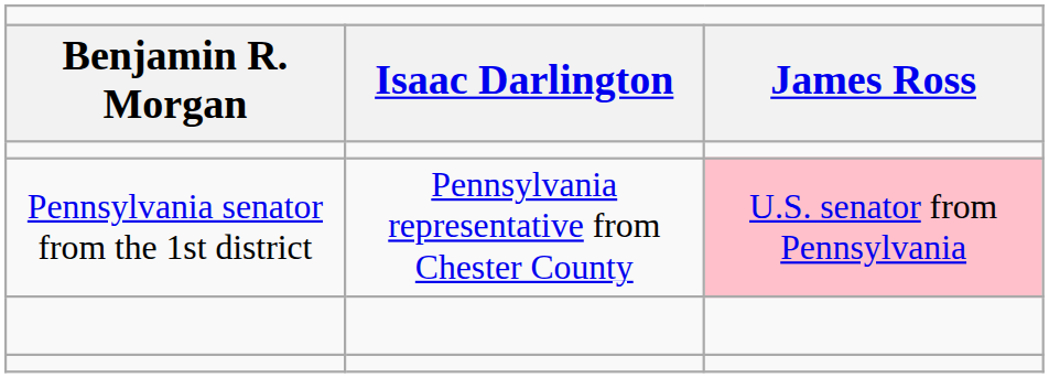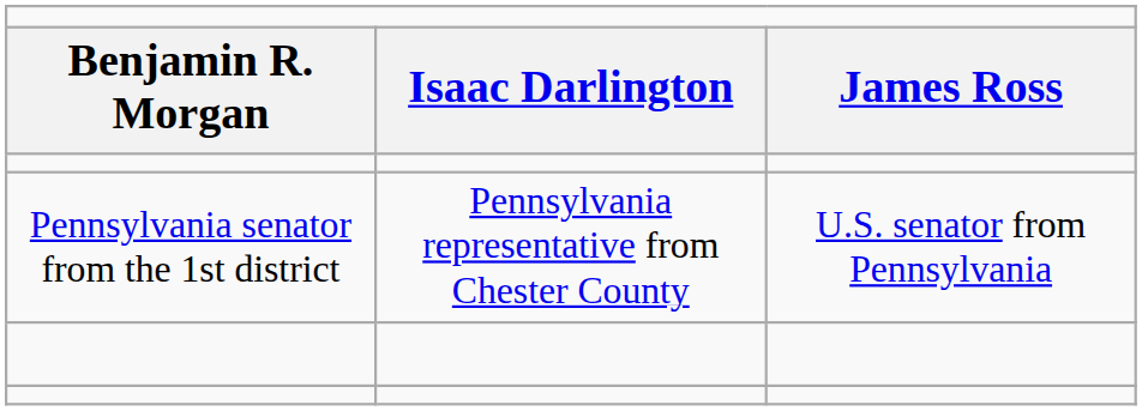Pennsylvania senator from the 1st district | column 3: pink background -> no background
